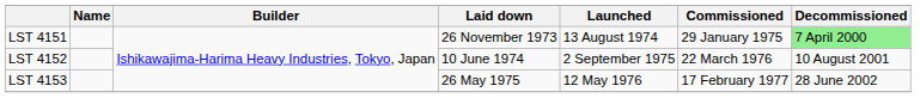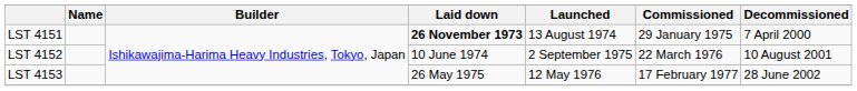LST 4151 | Laid down: normal -> bold
LST 4151 | Decommissioned: lightgreen background -> no background
